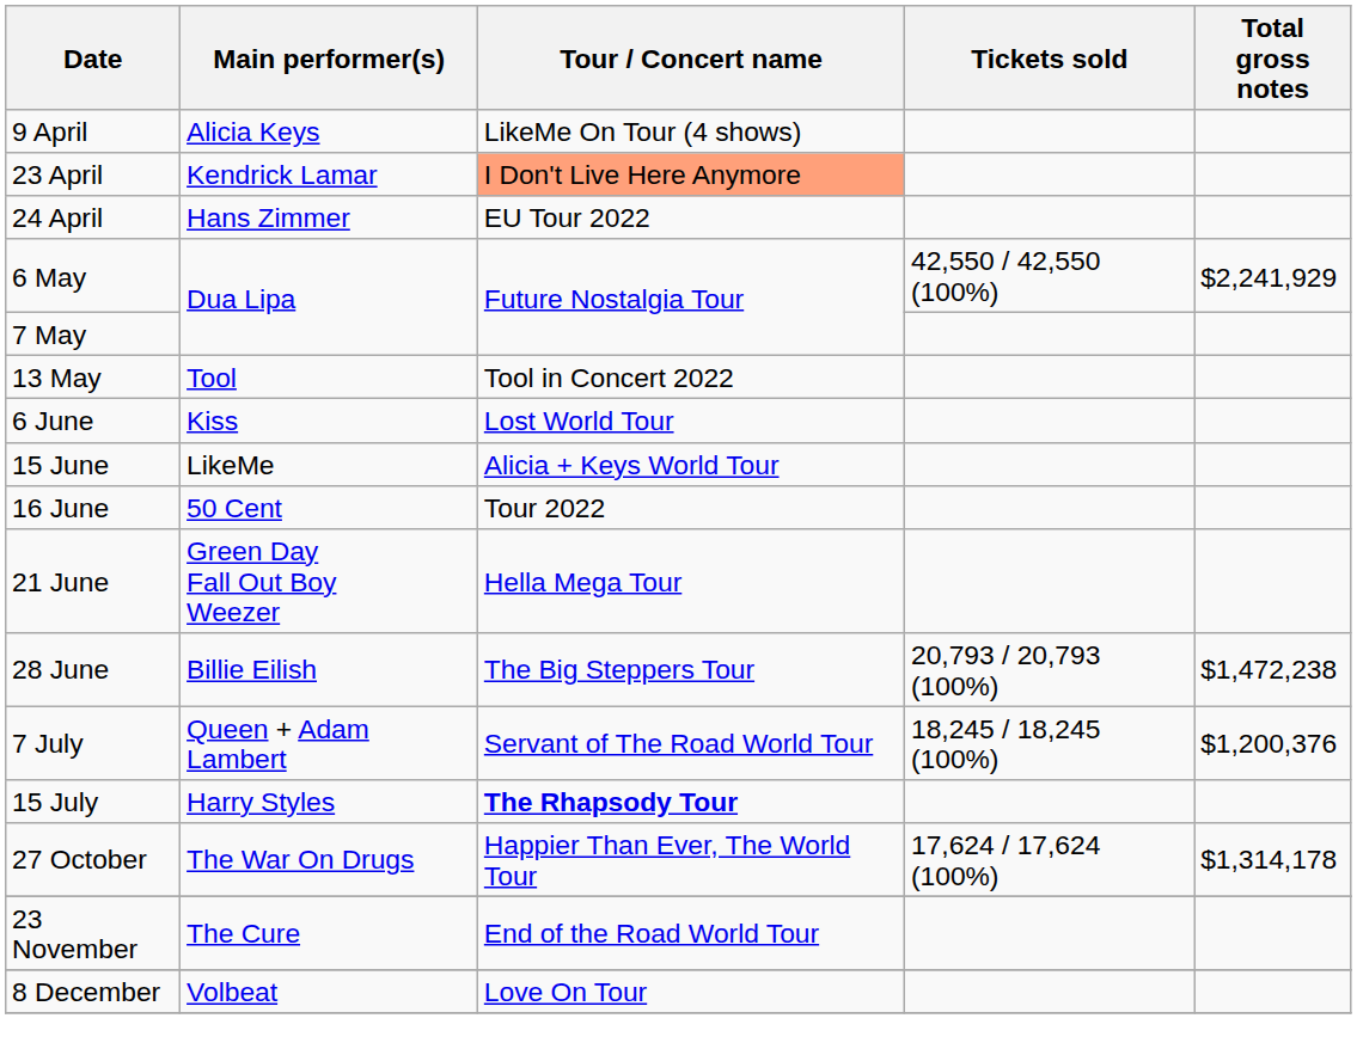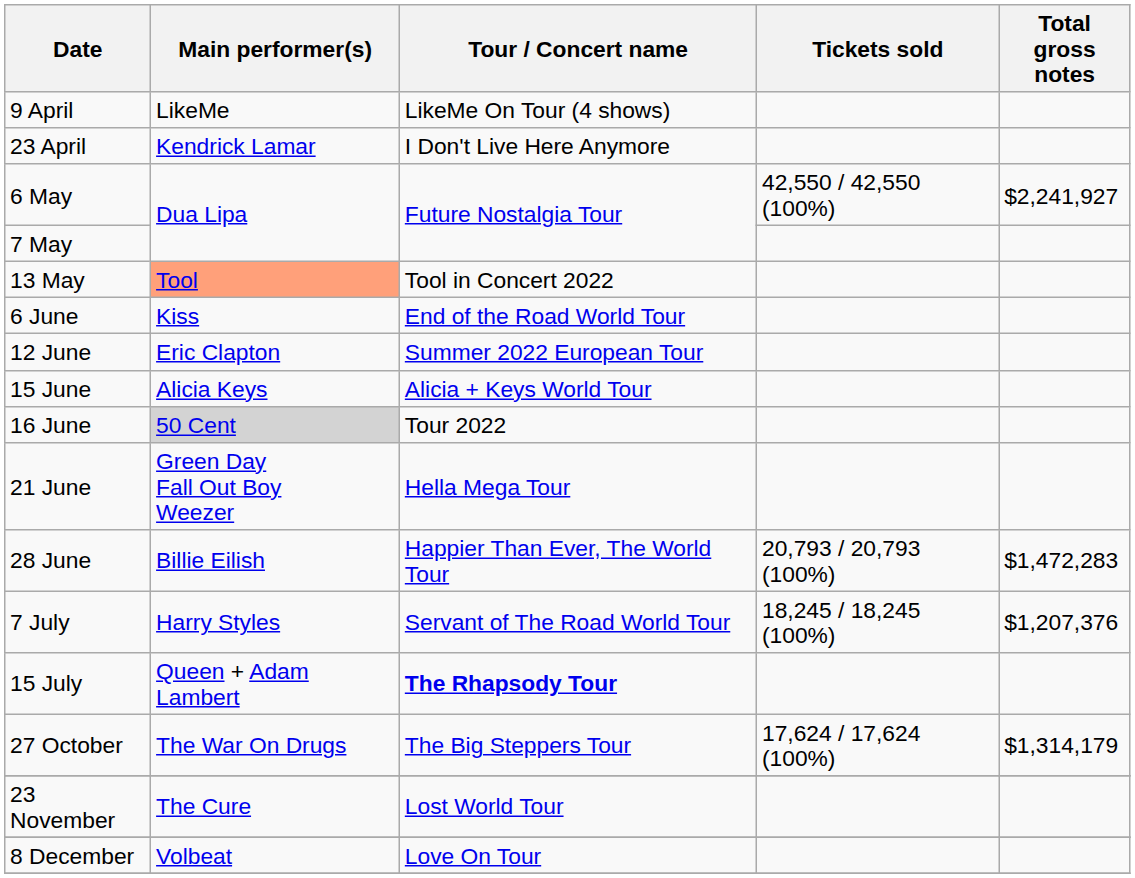9 April | Main performer(s): Alicia Keys -> LikeMe
23 April | Tour / Concert name: lightsalmon background -> no background
- row: 24 April | Hans Zimmer | EU Tour 2022
6 May | Total gross notes: $2,241,929 -> $2,241,927
13 May | Main performer(s): no background -> lightsalmon background
6 June | Tour / Concert name: Lost World Tour -> End of the Road World Tour
+ row: 12 June | Eric Clapton | Summer 2022 European Tour
15 June | Main performer(s): LikeMe -> Alicia Keys
16 June | Main performer(s): no background -> lightgrey background
28 June | Tour / Concert name: The Big Steppers Tour -> Happier Than Ever, The World Tour
28 June | Total gross notes: $1,472,238 -> $1,472,283
7 July | Main performer(s): Queen + Adam Lambert -> Harry Styles
7 July | Total gross notes: $1,200,376 -> $1,207,376
15 July | Main performer(s): Harry Styles -> Queen + Adam Lambert
27 October | Tour / Concert name: Happier Than Ever, The World Tour -> The Big Steppers Tour
27 October | Total gross notes: $1,314,178 -> $1,314,179
23 November | Tour / Concert name: End of the Road World Tour -> Lost World Tour
